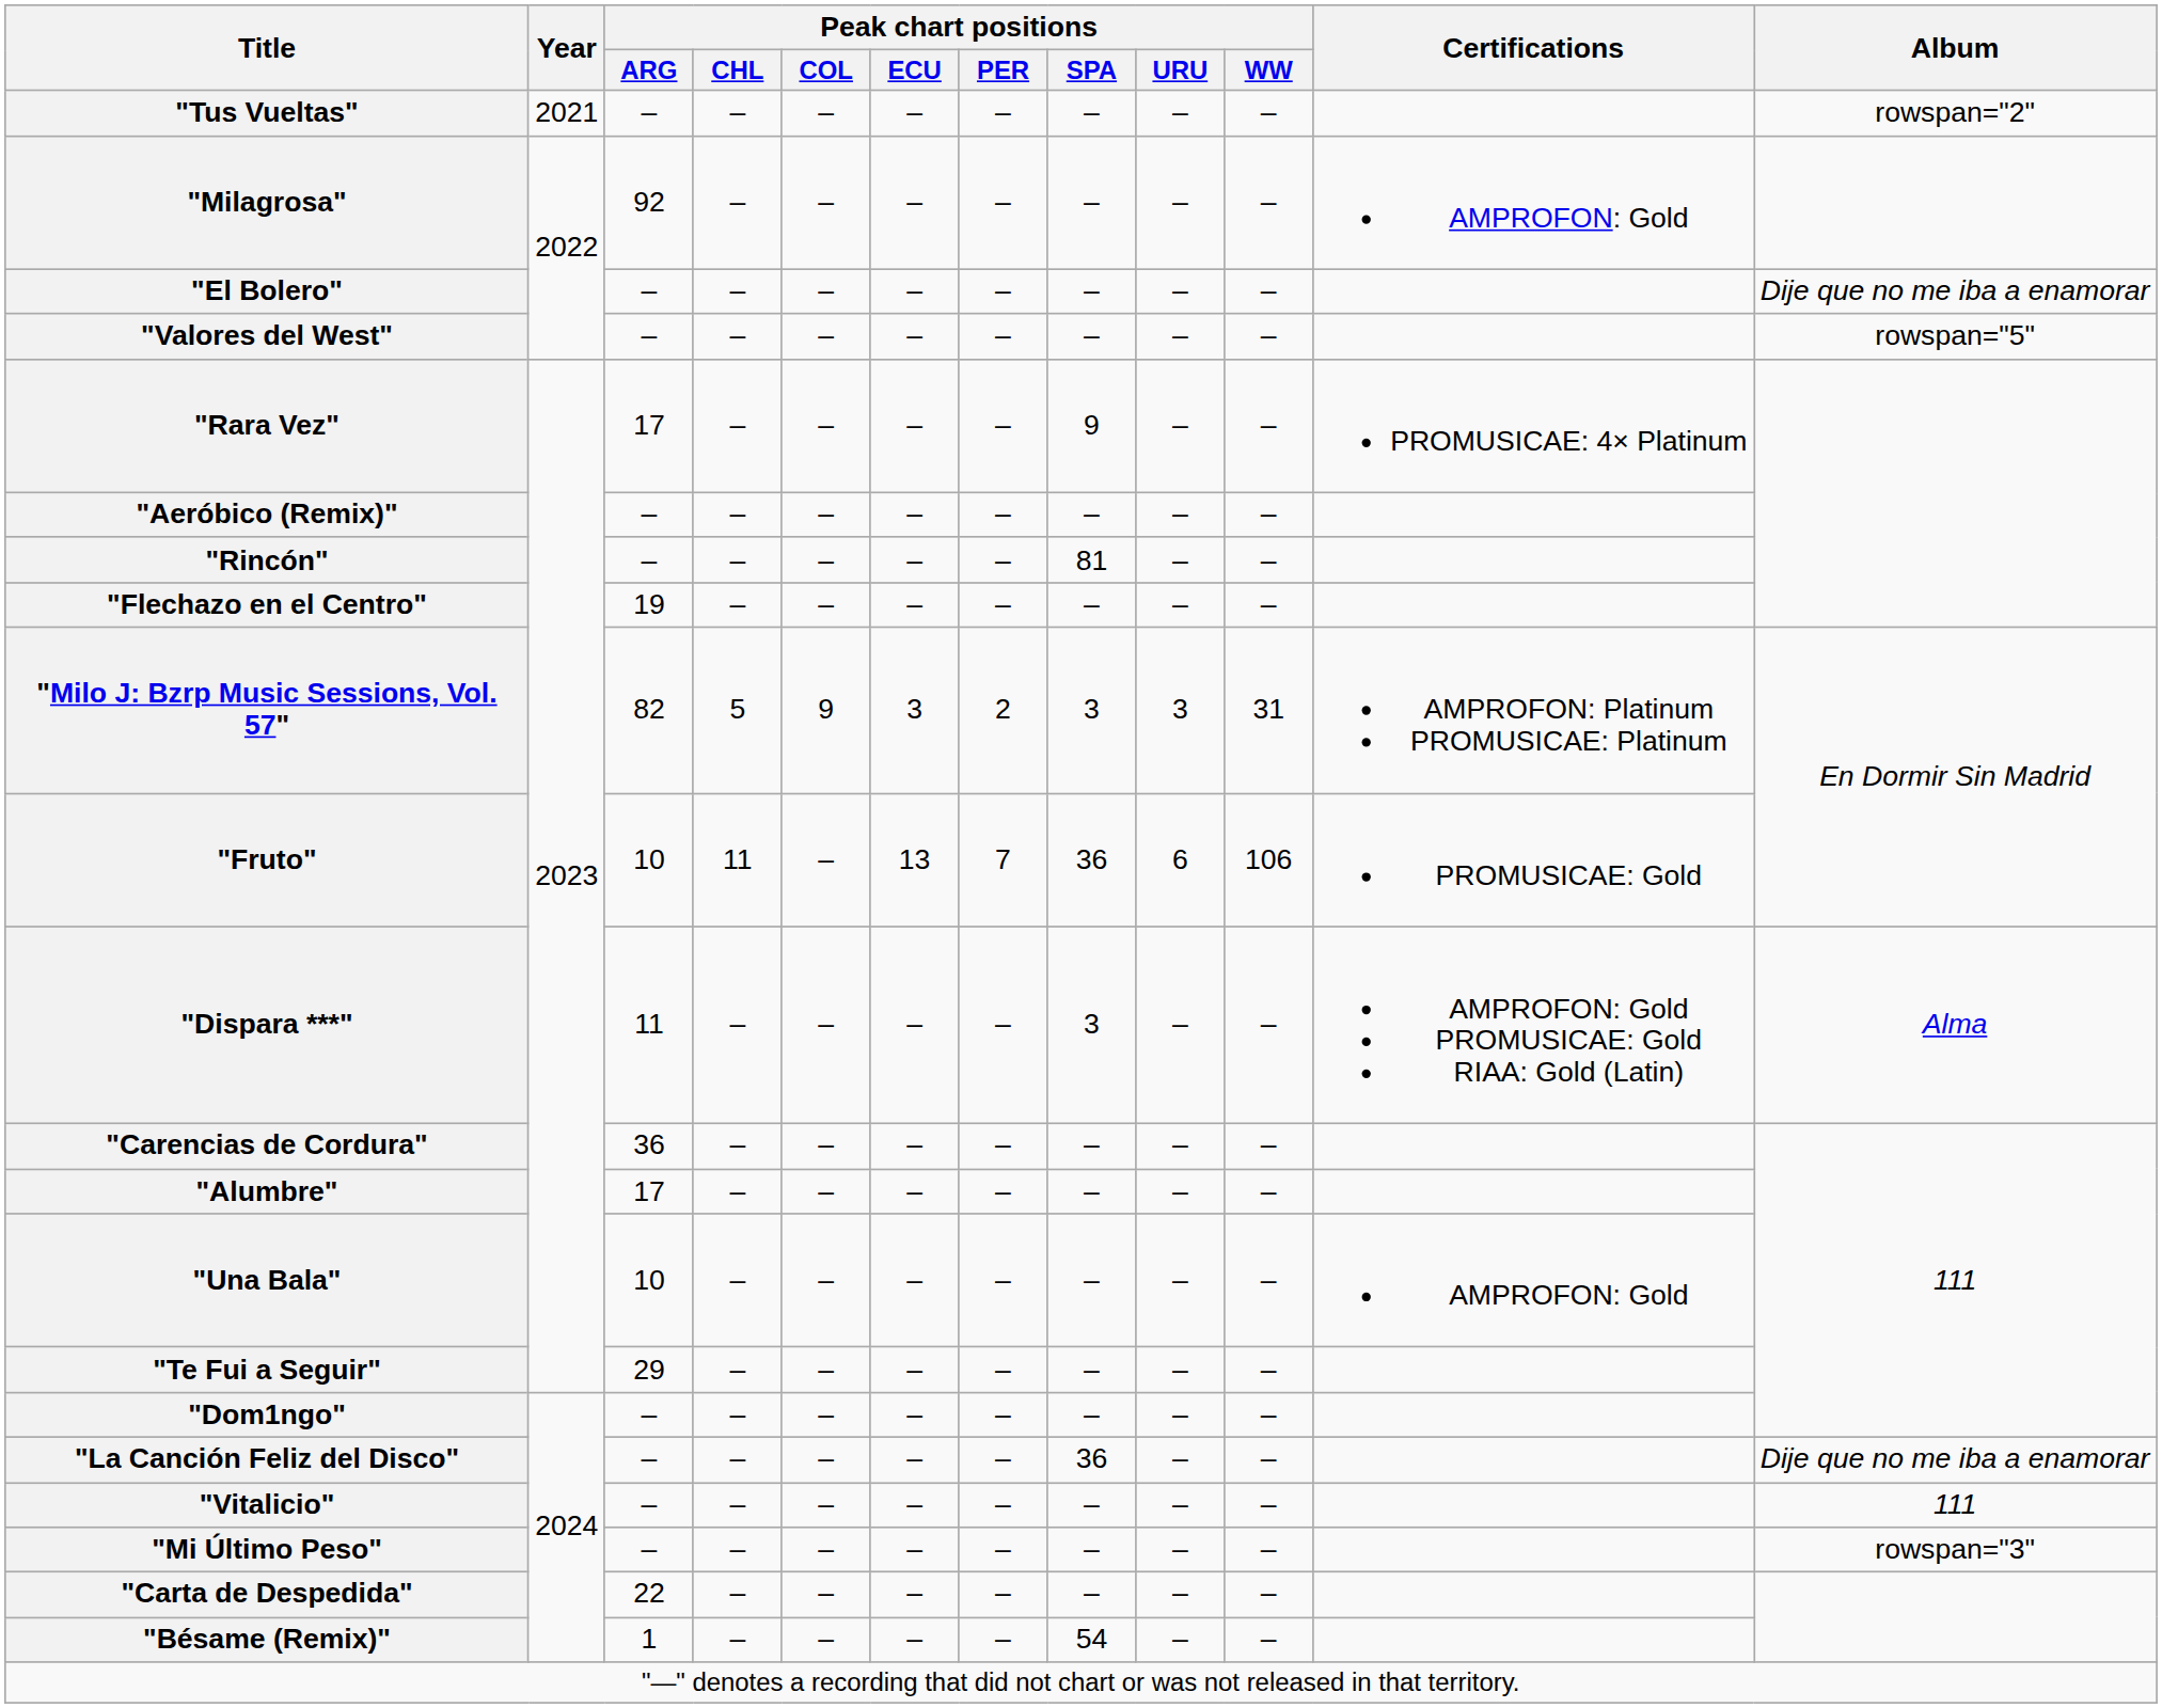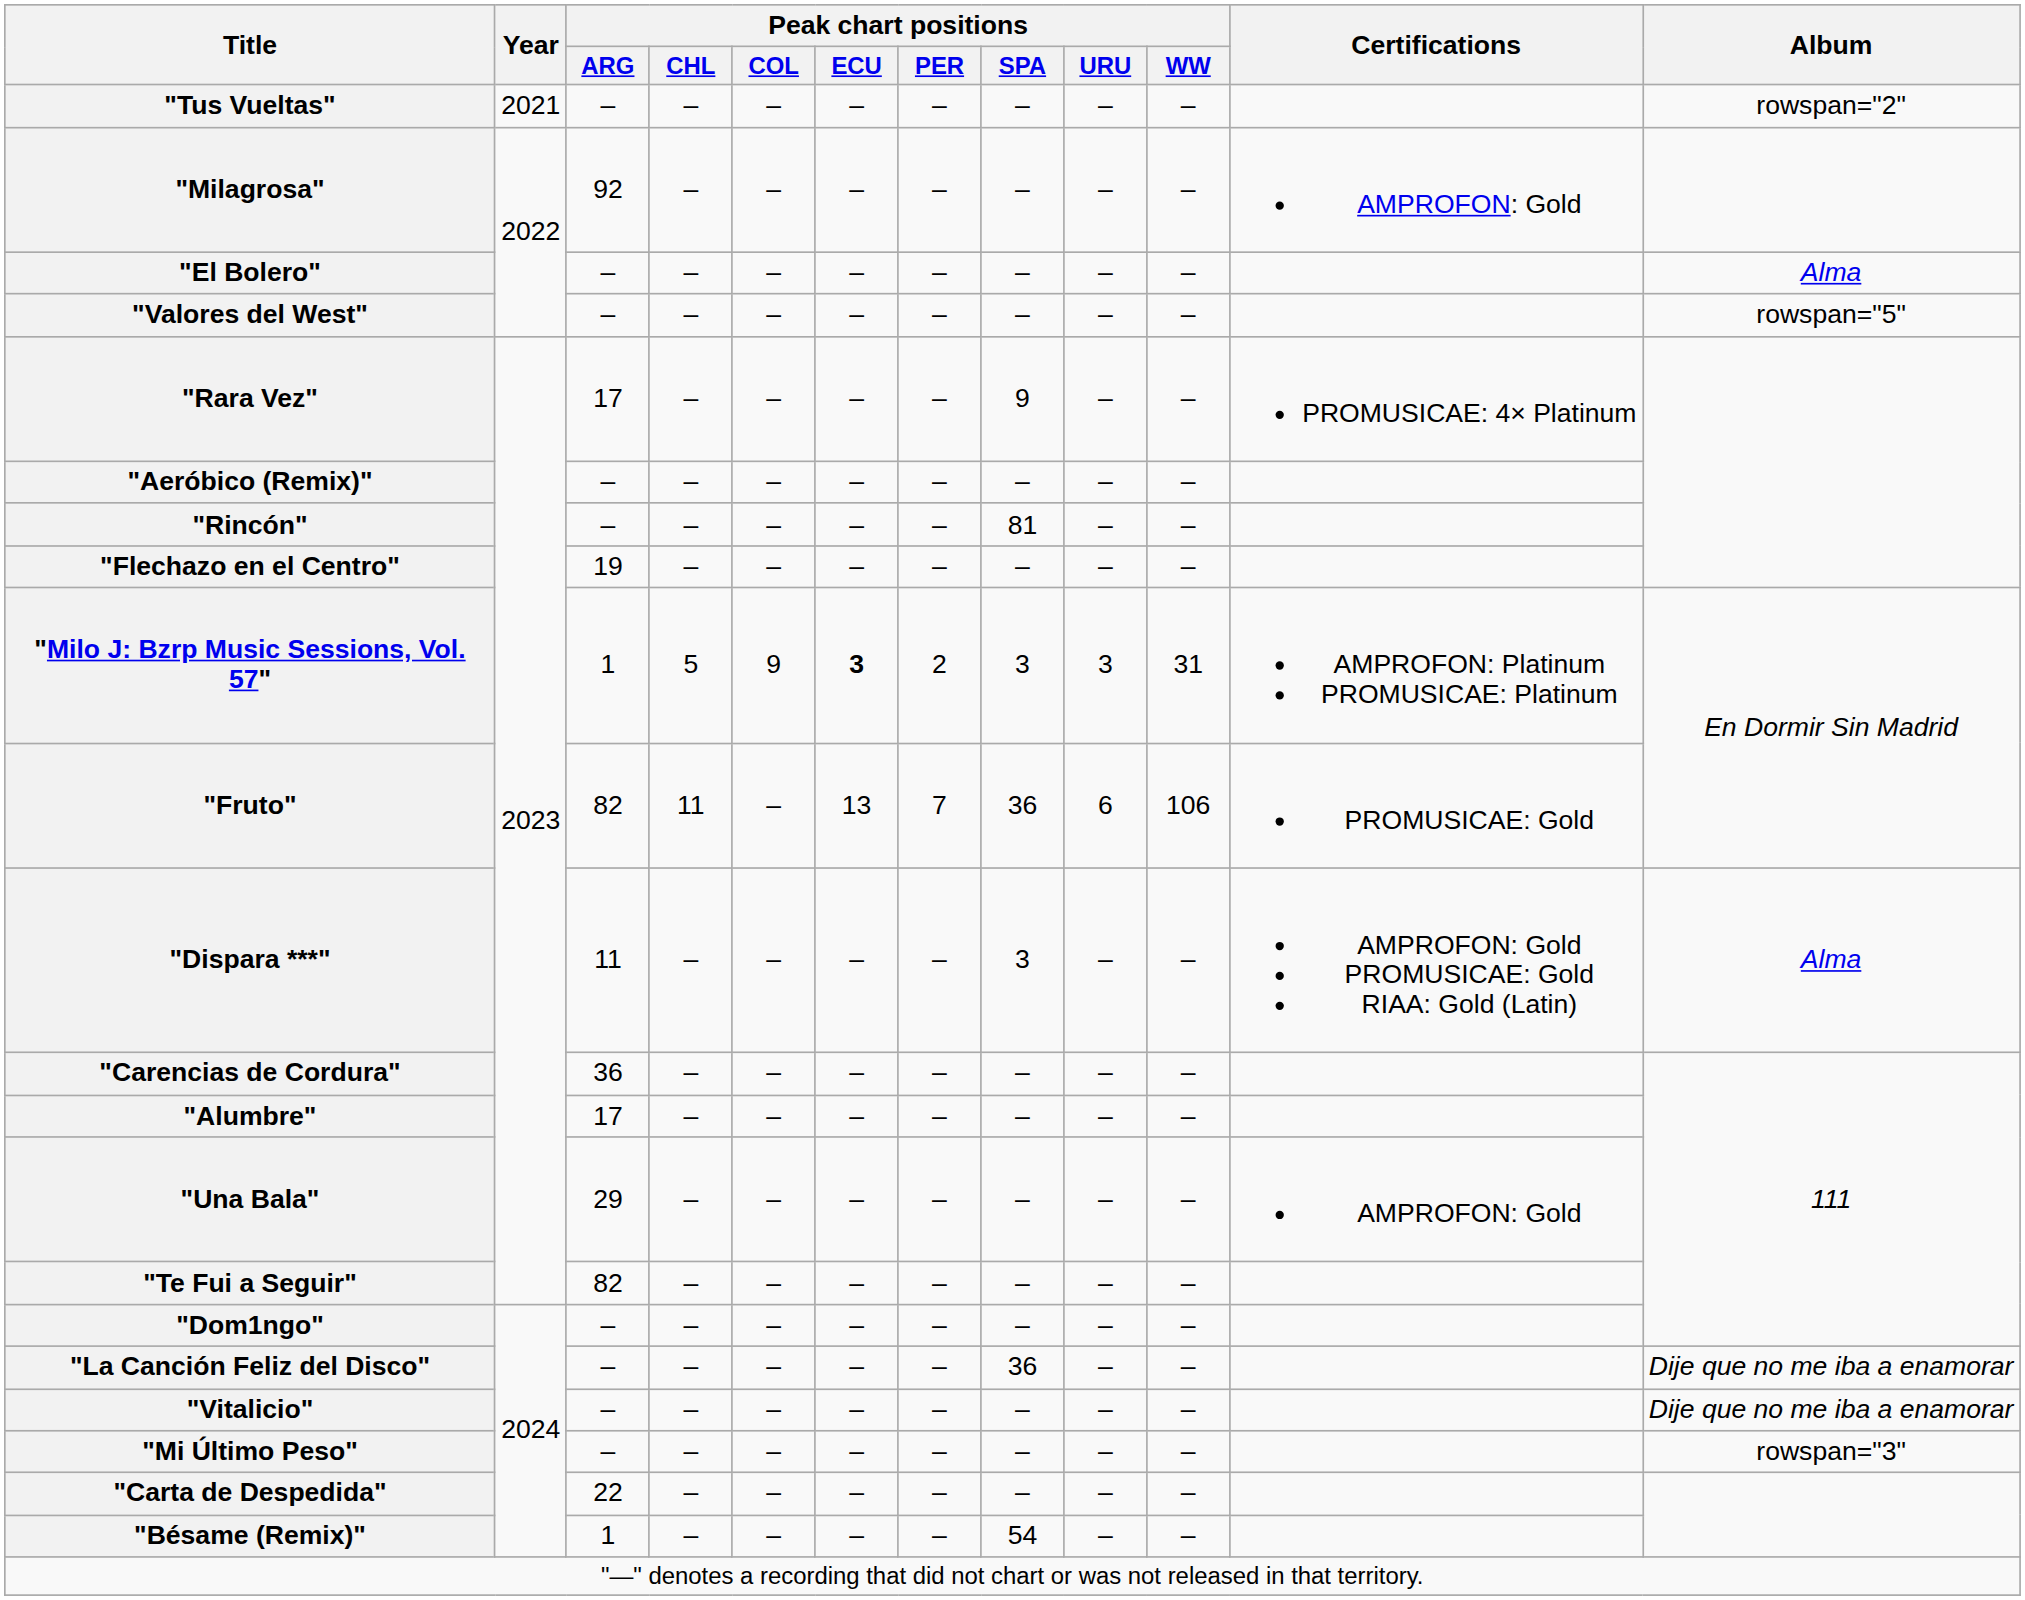"El Bolero" | Album: Dije que no me iba a enamorar -> Alma
"Milo J: Bzrp Music Sessions, Vol. 57" | Peak chart positions / ARG: 82 -> 1
"Milo J: Bzrp Music Sessions, Vol. 57" | Peak chart positions / ECU: normal -> bold
"Fruto" | Peak chart positions / ARG: 10 -> 82
"Una Bala" | Peak chart positions / ARG: 10 -> 29
"Te Fui a Seguir" | Peak chart positions / ARG: 29 -> 82
"Vitalicio" | Album: 111 -> Dije que no me iba a enamorar
